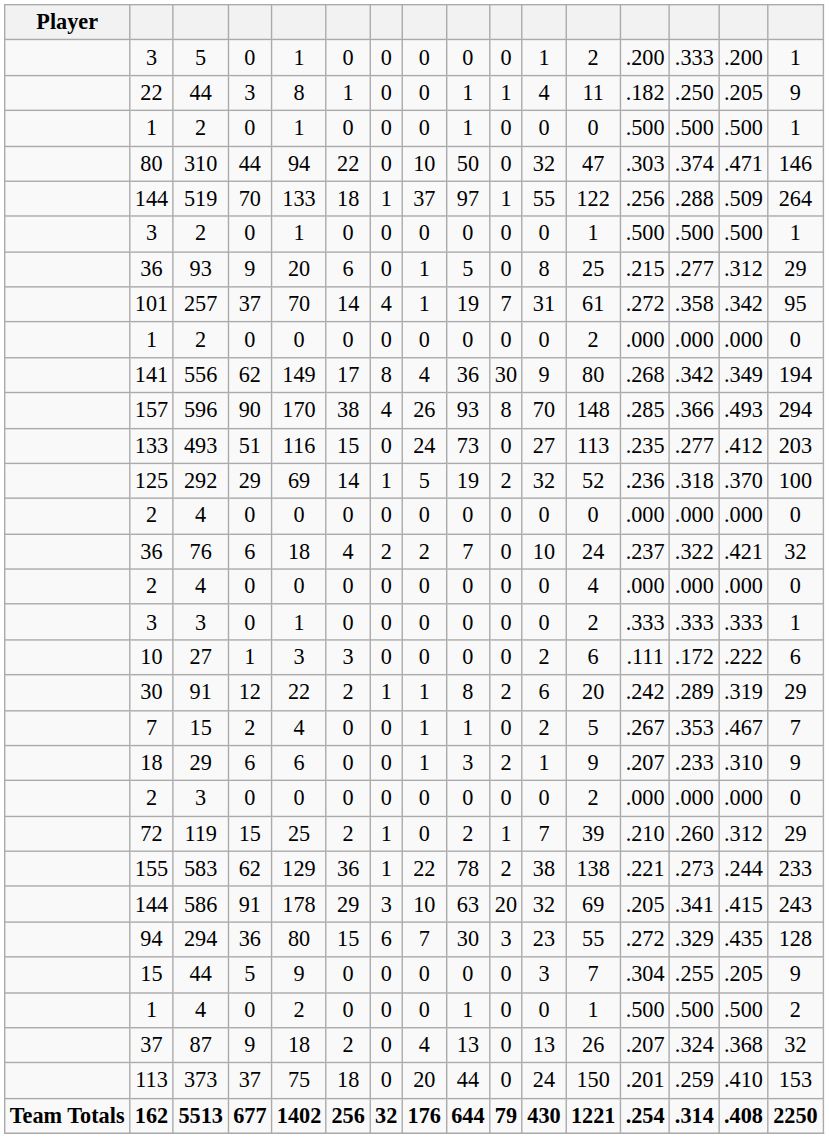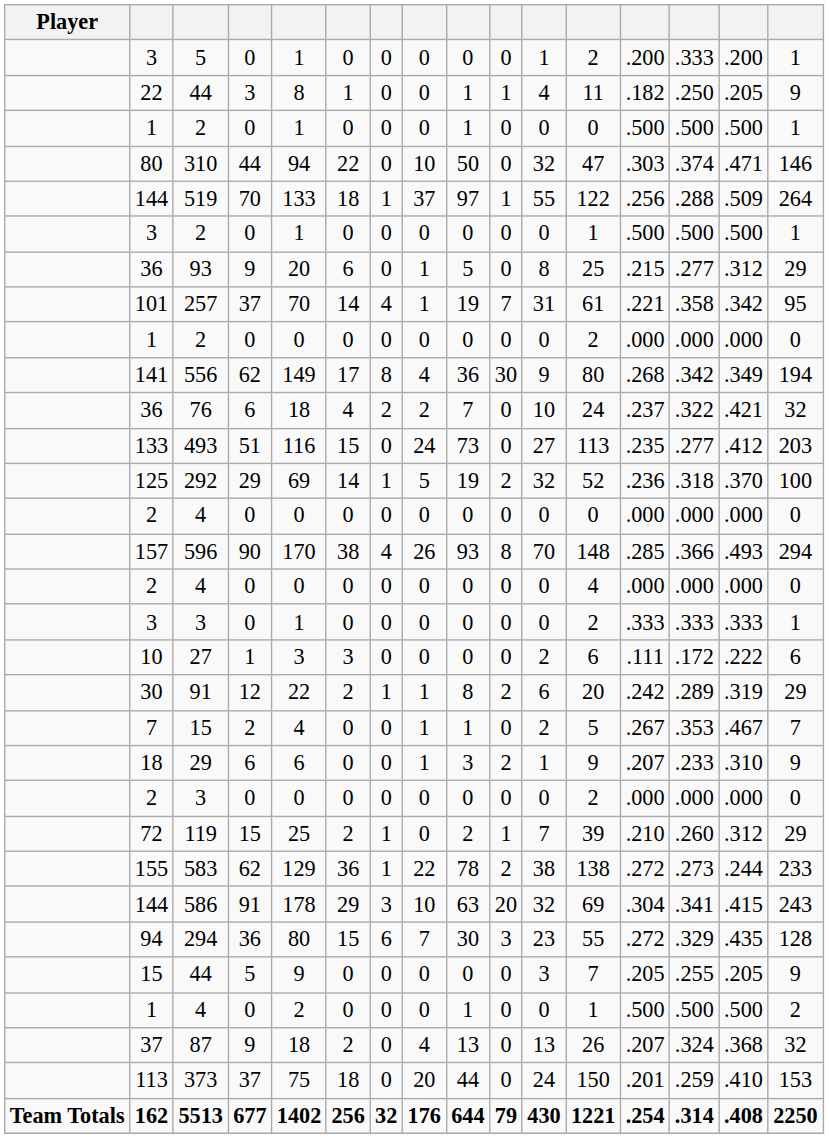257 | column 13: .272 -> .221
rows swapped: 596 <-> 76
583 | column 13: .221 -> .272
586 | column 13: .205 -> .304
15 / 44 | column 13: .304 -> .205
